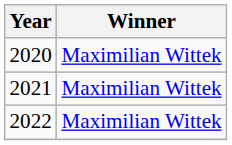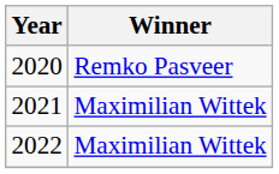2020 | Winner: Maximilian Wittek -> Remko Pasveer
